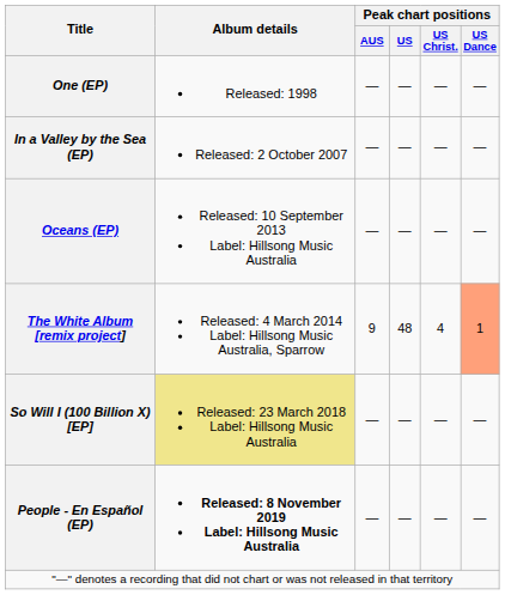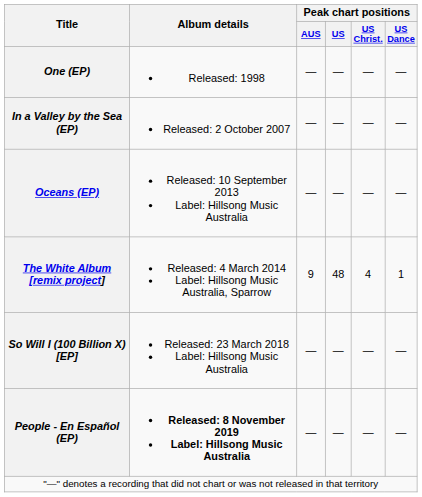The White Album [remix project] | Peak chart positions / US Dance: lightsalmon background -> no background
So Will I (100 Billion X) [EP] | Album details: khaki background -> no background
